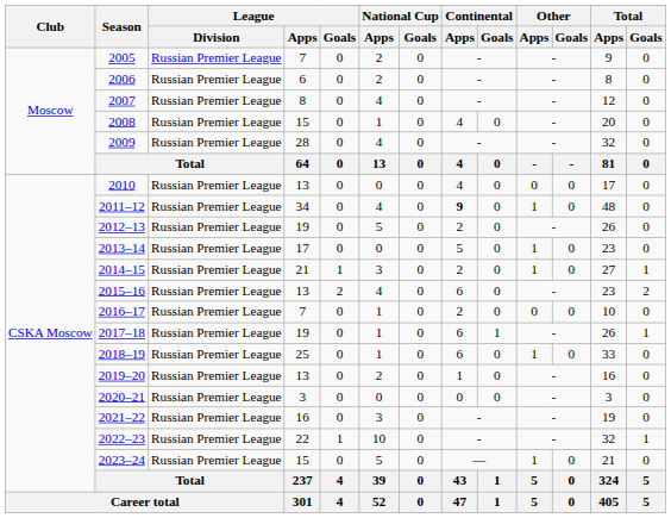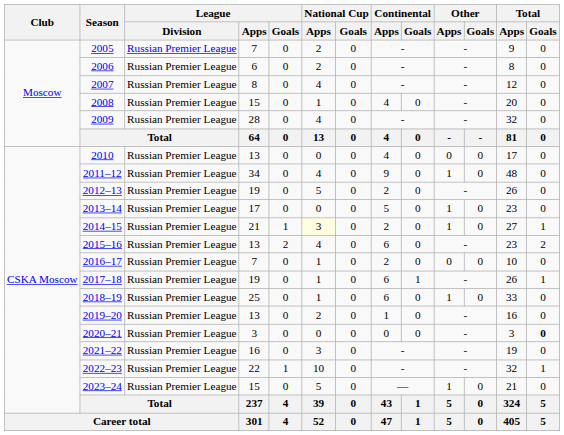2011–12 | Continental / Apps: bold -> normal
2014–15 | National Cup / Apps: no background -> lightyellow background
2020–21 | Total / Goals: normal -> bold
